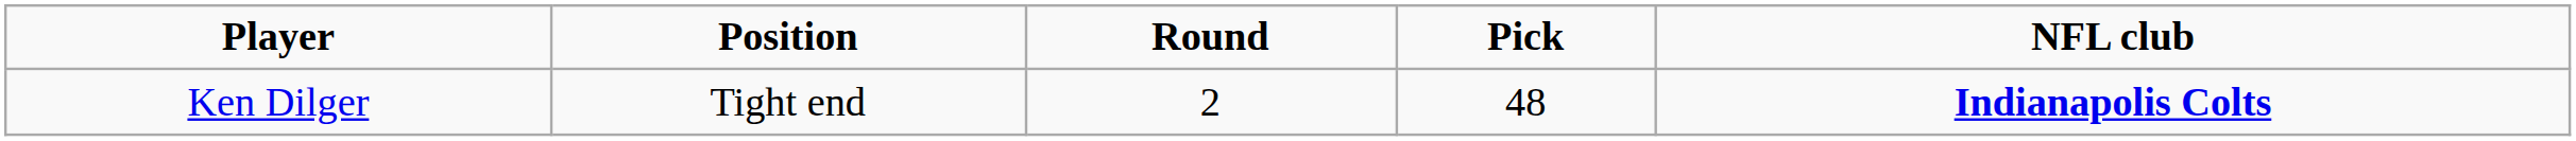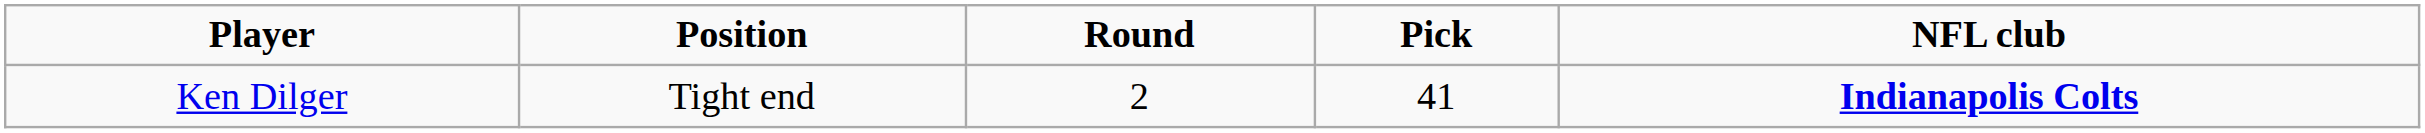Ken Dilger | Pick: 48 -> 41
